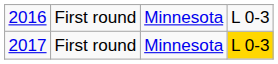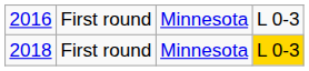row 2 | column 1: 2017 -> 2018
